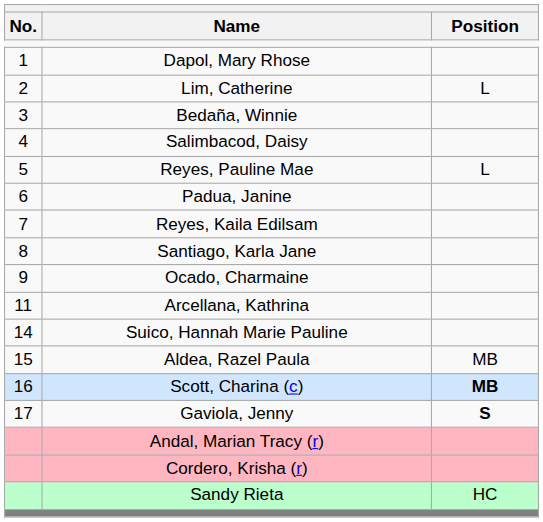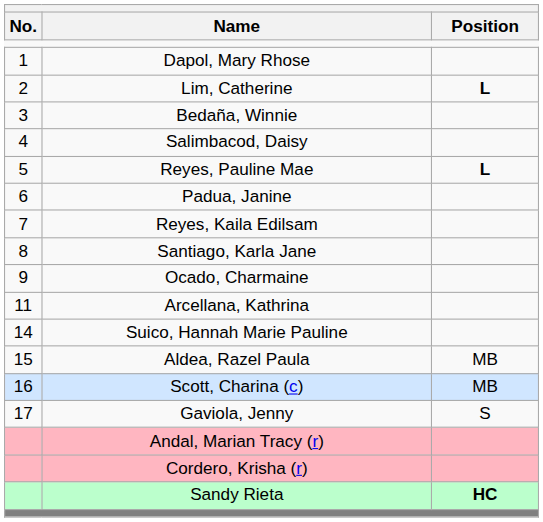Lim, Catherine | Position: normal -> bold
Reyes, Pauline Mae | Position: normal -> bold
Scott, Charina (c) | Position: bold -> normal
Gaviola, Jenny | Position: bold -> normal
Sandy Rieta | Position: normal -> bold
